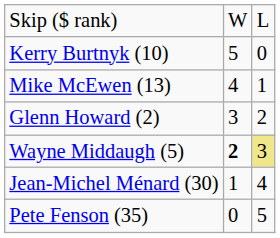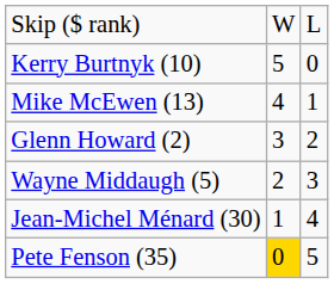Wayne Middaugh (5) | column 2: bold -> normal
Wayne Middaugh (5) | column 3: khaki background -> no background
Pete Fenson (35) | column 2: no background -> gold background
